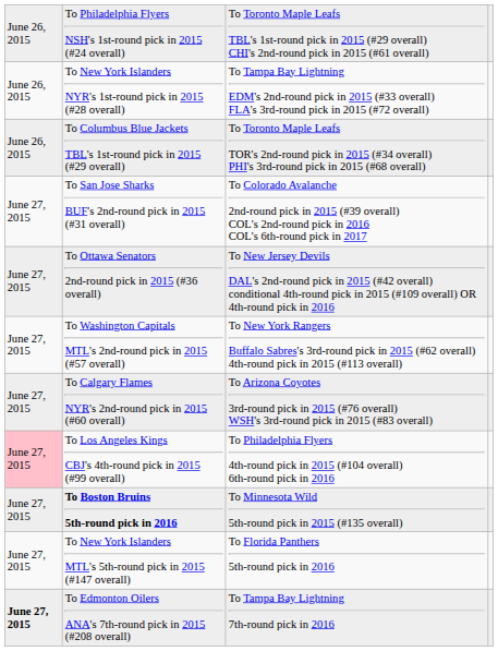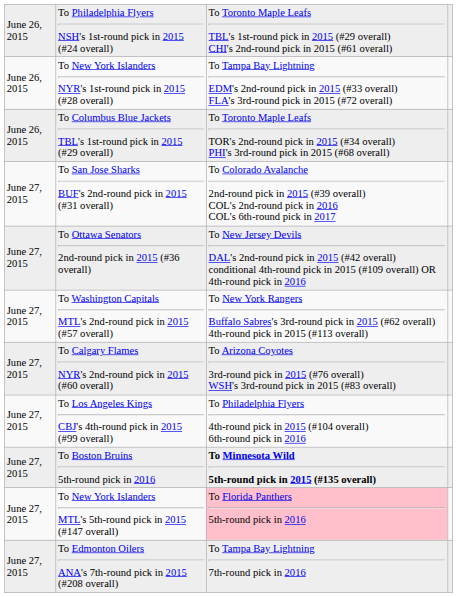row 8 | column 1: pink background -> no background
row 9 | column 2: bold -> normal
row 9 | column 3: normal -> bold
row 10 | column 3: no background -> pink background
row 11 | column 1: bold -> normal
